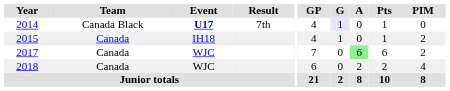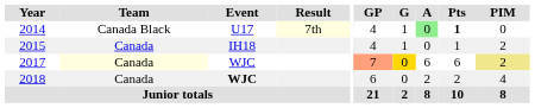2014 | Event: bold -> normal
2014 | Result: no background -> lightyellow background
2014 | G: lavender background -> no background
2014 | A: no background -> lightgreen background
2014 | Pts: normal -> bold
2017 | Team: no background -> lightyellow background
2017 | GP: no background -> lightsalmon background
2017 | G: no background -> gold background
2017 | A: lightgreen background -> no background
2017 | PIM: no background -> khaki background
2018 | Event: normal -> bold
